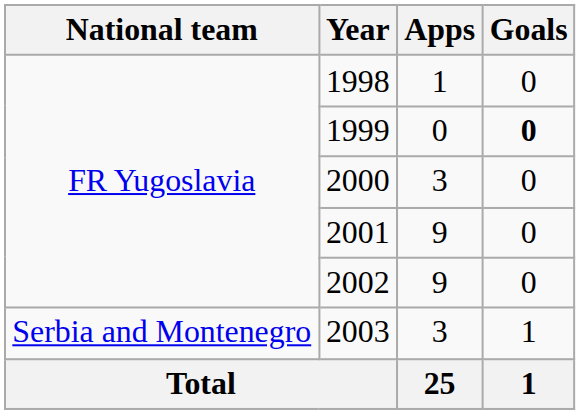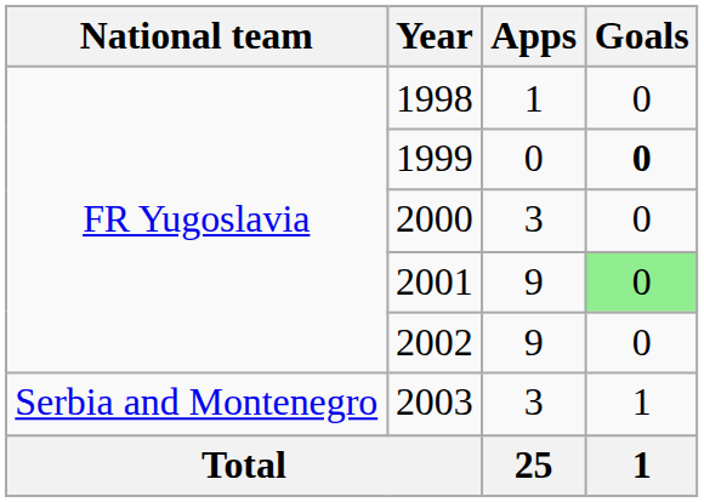2001 | Goals: no background -> lightgreen background
